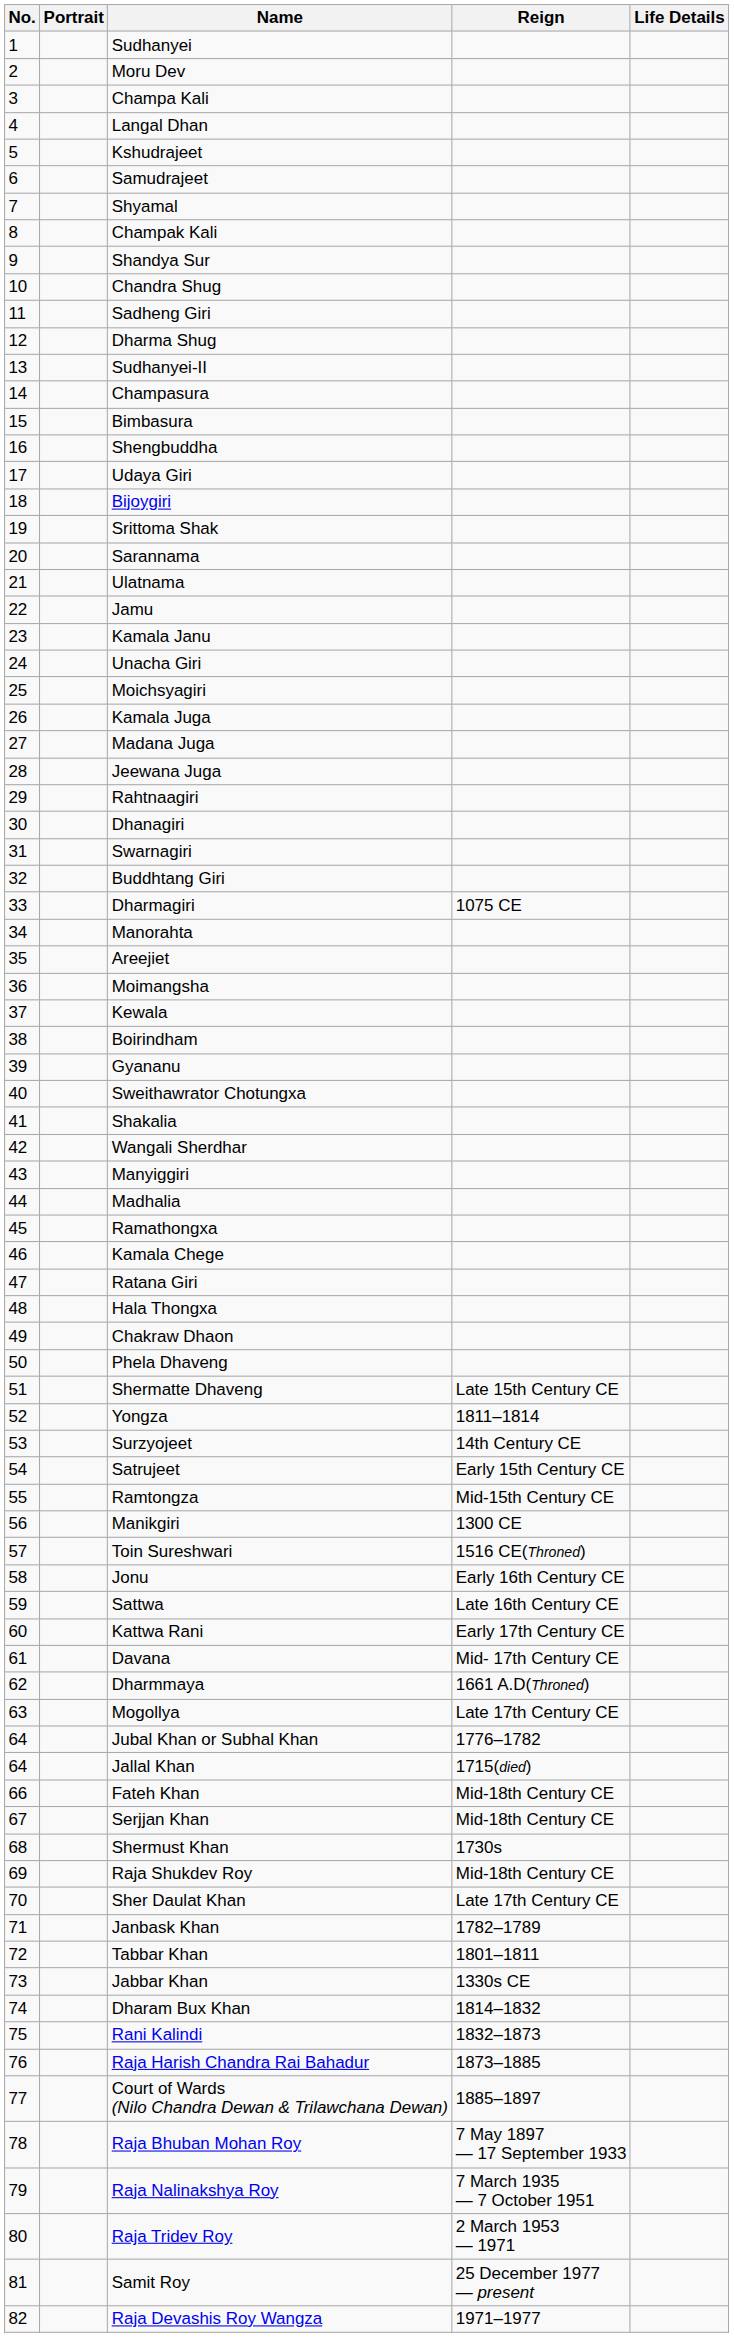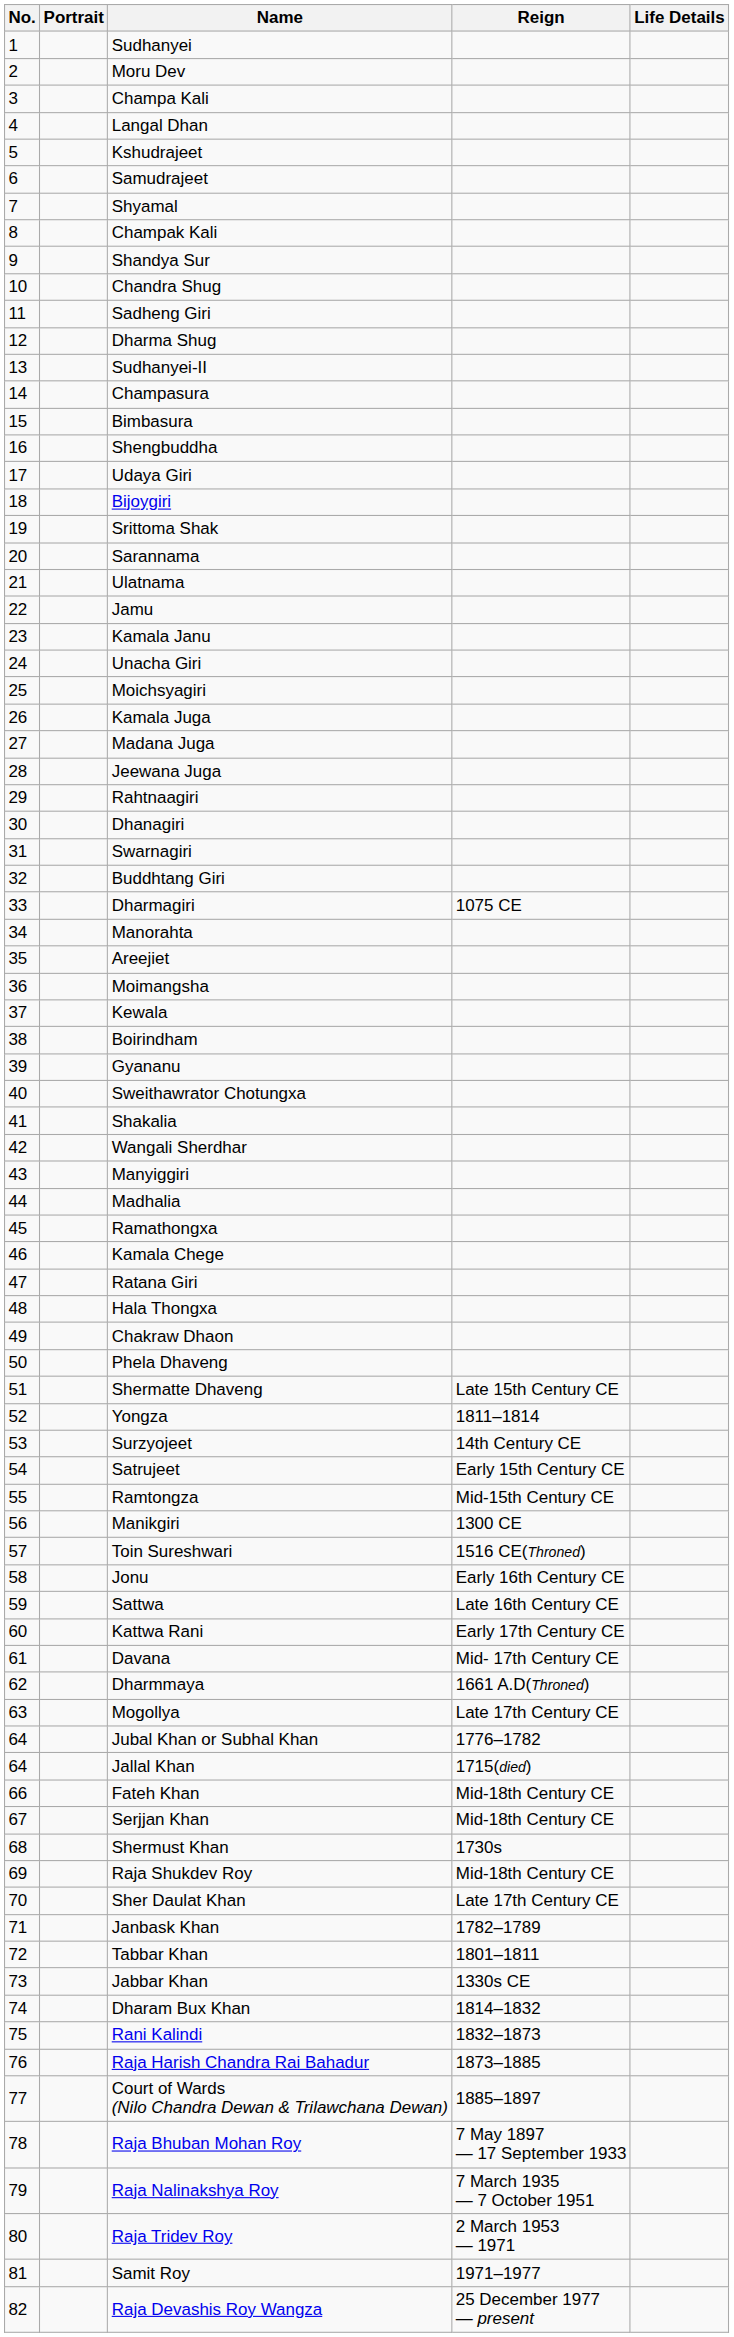Samit Roy | Reign: 25 December 1977 — present -> 1971–1977
Raja Devashis Roy Wangza | Reign: 1971–1977 -> 25 December 1977 — present
